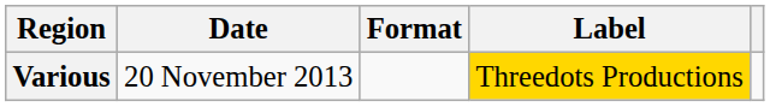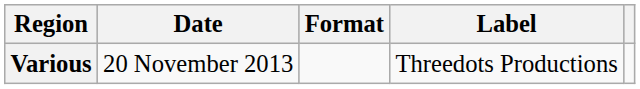Various | Label: gold background -> no background
